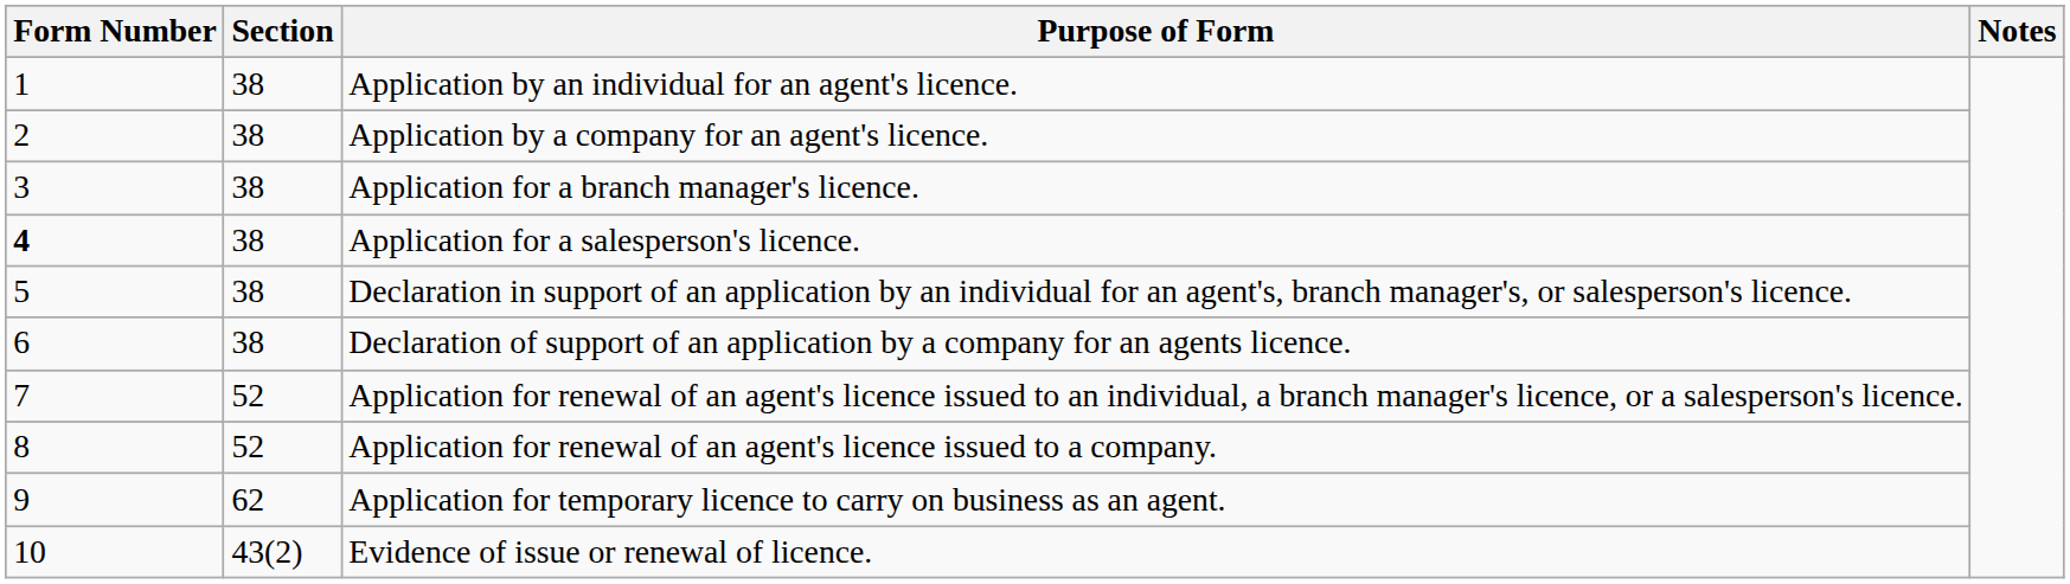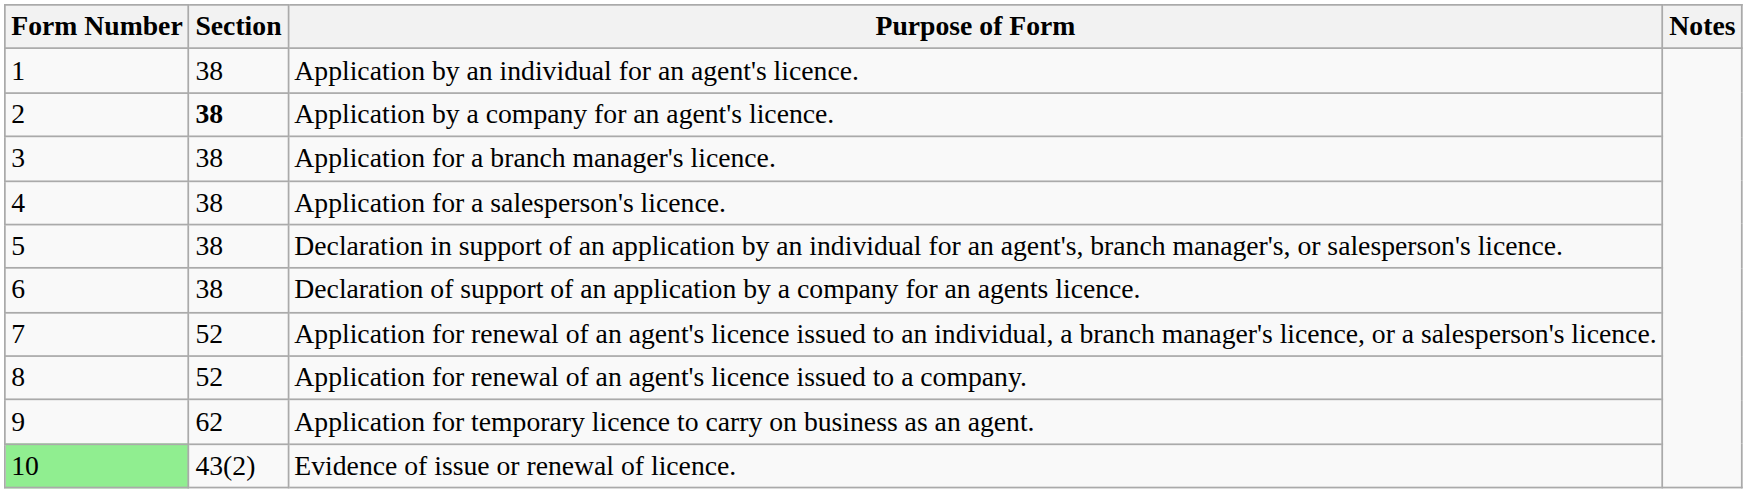Application by a company for an agent's licence. | Section: normal -> bold
Application for a salesperson's licence. | Form Number: bold -> normal
Evidence of issue or renewal of licence. | Form Number: no background -> lightgreen background
